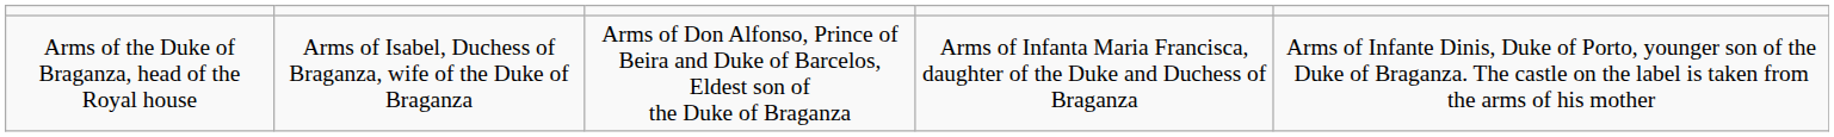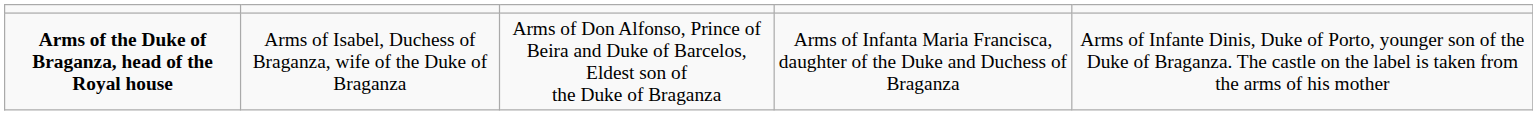Arms of the Duke of Braganza, head of the Royal house | column 1: normal -> bold
